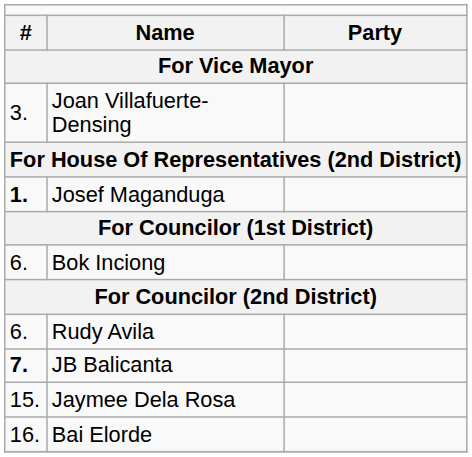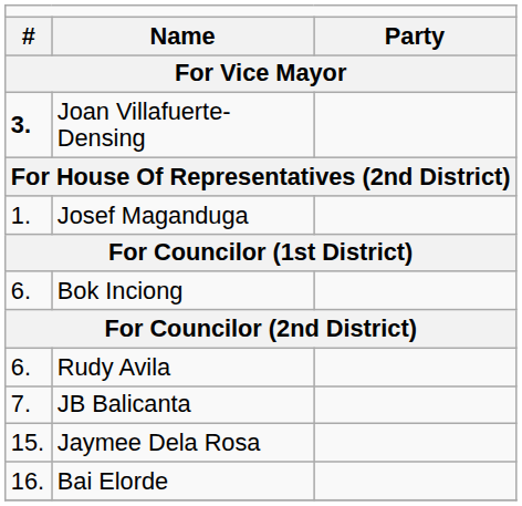Joan Villafuerte-Densing | column 1: normal -> bold
Josef Maganduga | column 1: bold -> normal
JB Balicanta | column 1: bold -> normal
